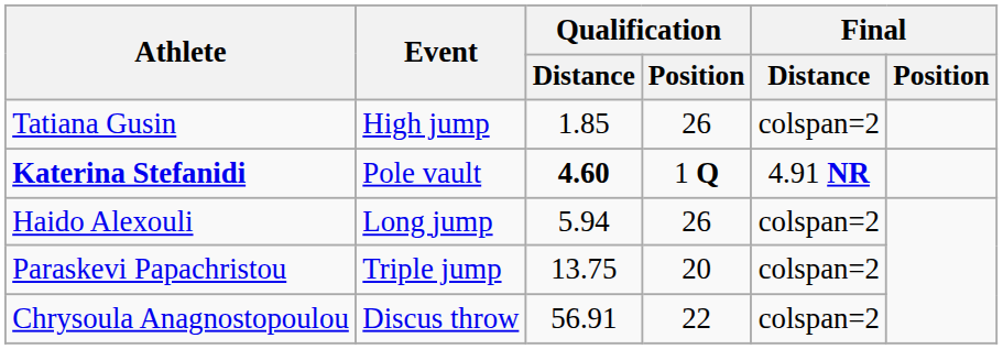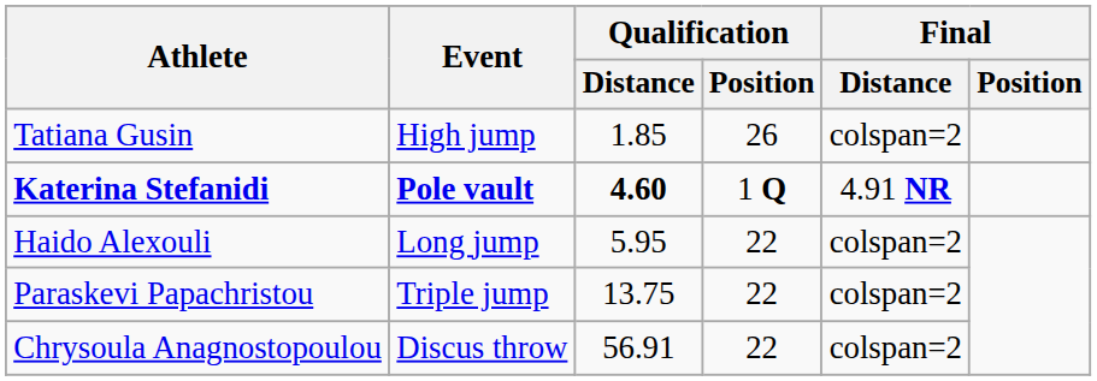Katerina Stefanidi | Event: normal -> bold
Haido Alexouli | Qualification / Distance: 5.94 -> 5.95
Haido Alexouli | Qualification / Position: 26 -> 22
Paraskevi Papachristou | Qualification / Position: 20 -> 22
